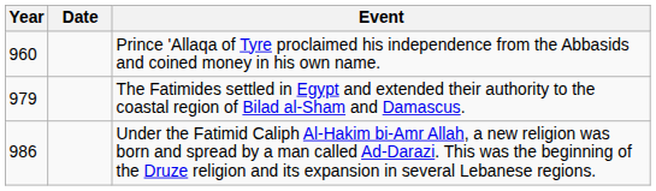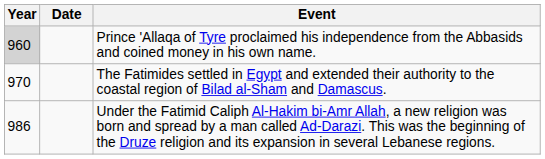row 2 | Year: no background -> lightgrey background
row 3 | Year: 979 -> 970
